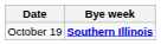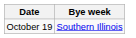October 19 | Bye week: bold -> normal
